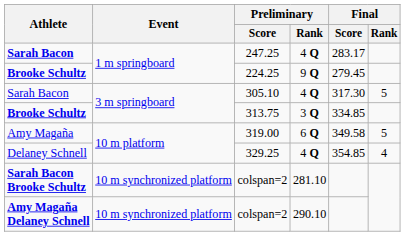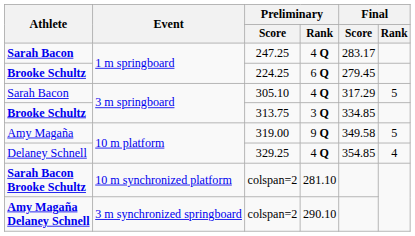224.25 | Preliminary / Rank: 9 Q -> 6 Q
305.10 | Final / Score: 317.30 -> 317.29
319.00 | Preliminary / Rank: 6 Q -> 9 Q
Amy Magaña Delaney Schnell / colspan=2 | Event: 10 m synchronized platform -> 3 m synchronized springboard
